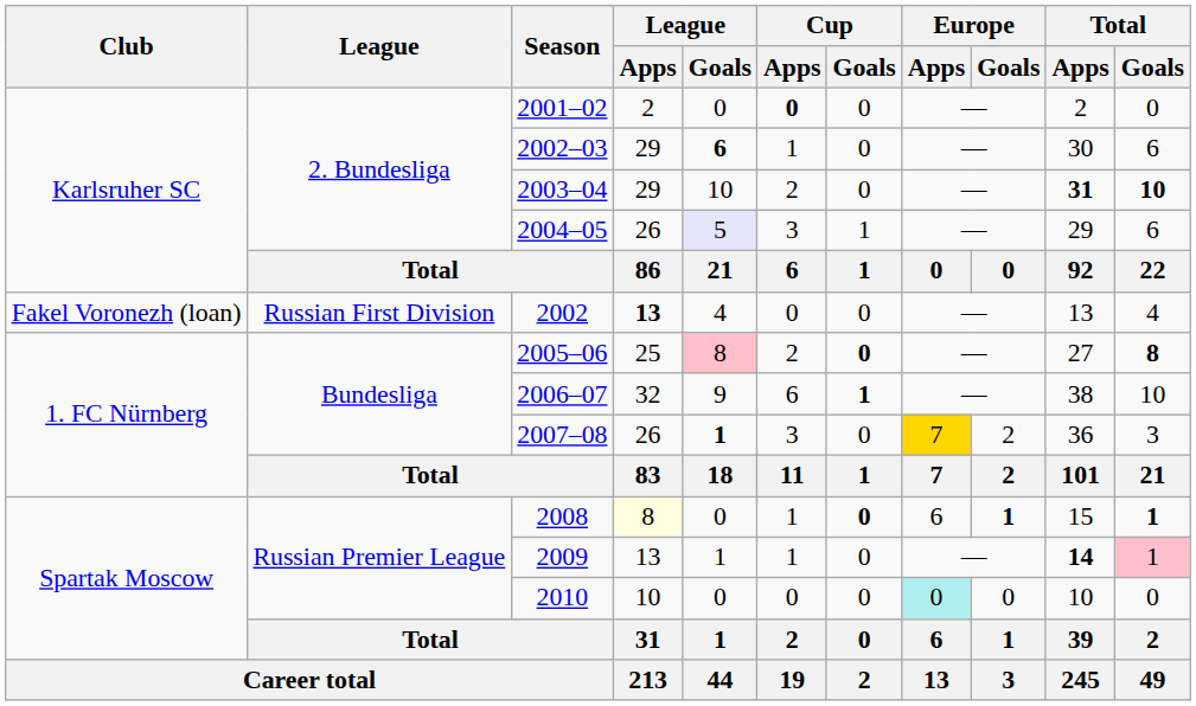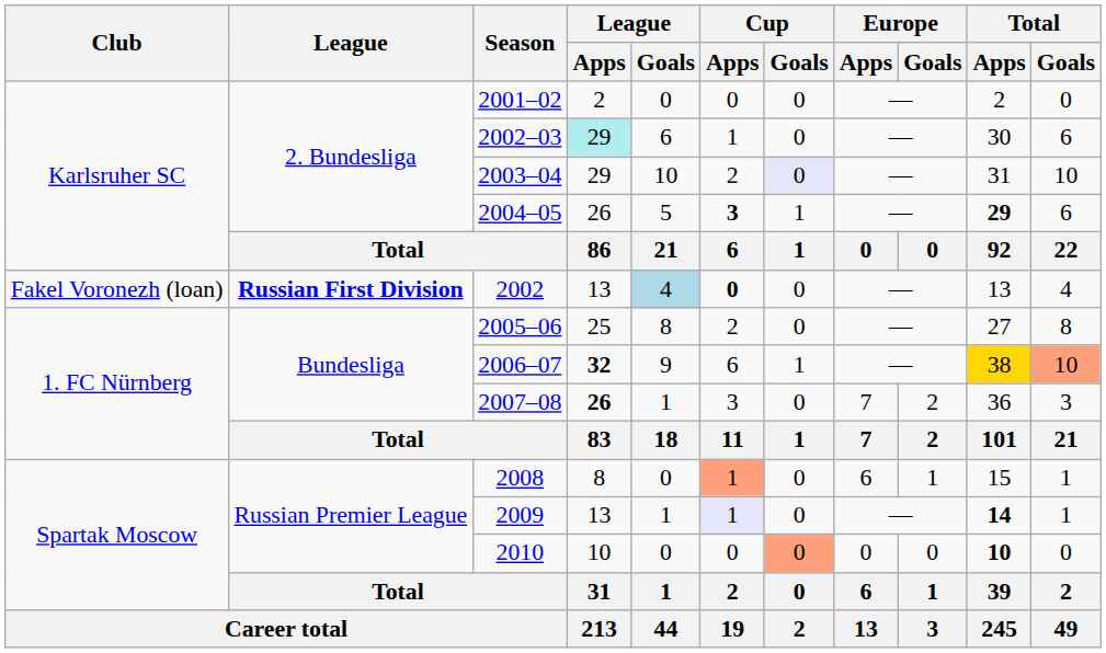2001–02 | Cup / Apps: bold -> normal
2002–03 | League / Apps: no background -> paleturquoise background
2002–03 | League / Goals: bold -> normal
2003–04 | Cup / Goals: no background -> lavender background
2003–04 | Total / Apps: bold -> normal
2003–04 | Total / Goals: bold -> normal
2004–05 | League / Goals: lavender background -> no background
2004–05 | Cup / Apps: normal -> bold
2004–05 | Total / Apps: normal -> bold
2002 | League: normal -> bold
2002 | League / Apps: bold -> normal
2002 | League / Goals: no background -> lightblue background
2002 | Cup / Apps: normal -> bold
2005–06 | League / Goals: pink background -> no background
2005–06 | Cup / Goals: bold -> normal
2005–06 | Total / Goals: bold -> normal
2006–07 | League / Apps: normal -> bold
2006–07 | Cup / Goals: bold -> normal
2006–07 | Total / Apps: no background -> gold background
2006–07 | Total / Goals: no background -> lightsalmon background
2007–08 | League / Apps: normal -> bold
2007–08 | League / Goals: bold -> normal
2007–08 | Europe / Apps: gold background -> no background
2008 | League / Apps: lightyellow background -> no background
2008 | Cup / Apps: no background -> lightsalmon background
2008 | Cup / Goals: bold -> normal
2008 | Europe / Goals: bold -> normal
2008 | Total / Goals: bold -> normal
2009 | Cup / Apps: no background -> lavender background
2009 | Total / Goals: pink background -> no background
2010 | Cup / Goals: no background -> lightsalmon background
2010 | Europe / Apps: paleturquoise background -> no background
2010 | Total / Apps: normal -> bold
